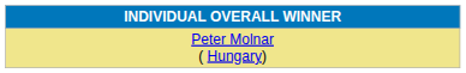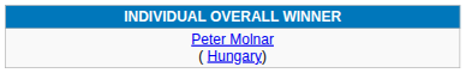row 2 | column 1: khaki background -> no background
